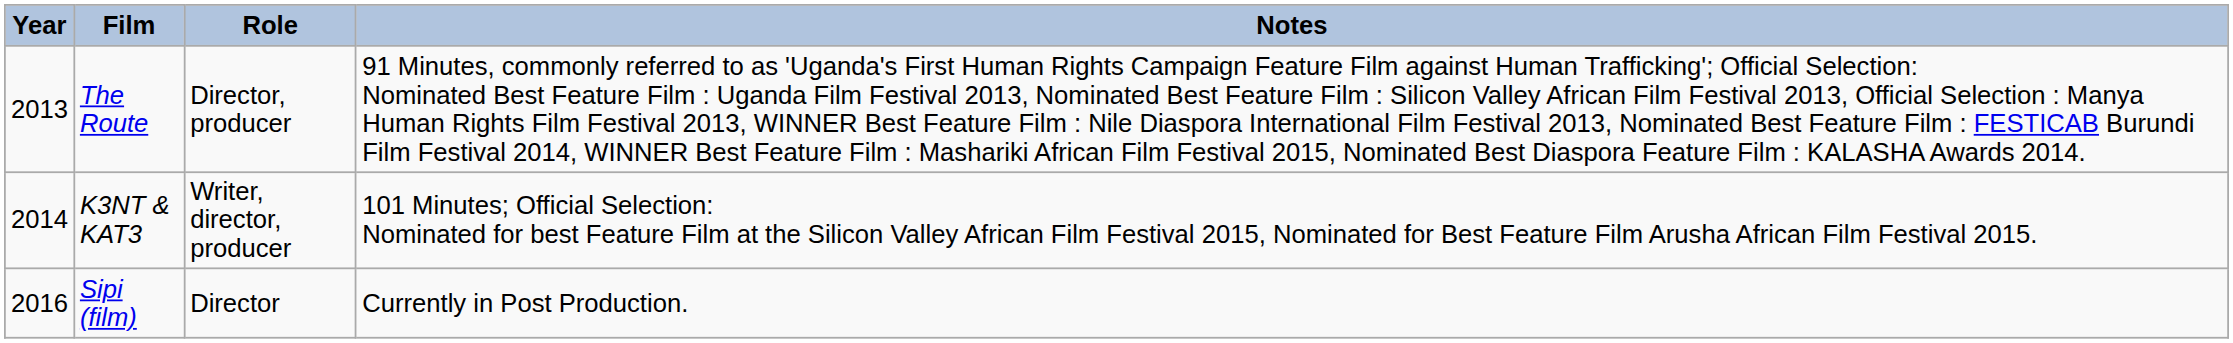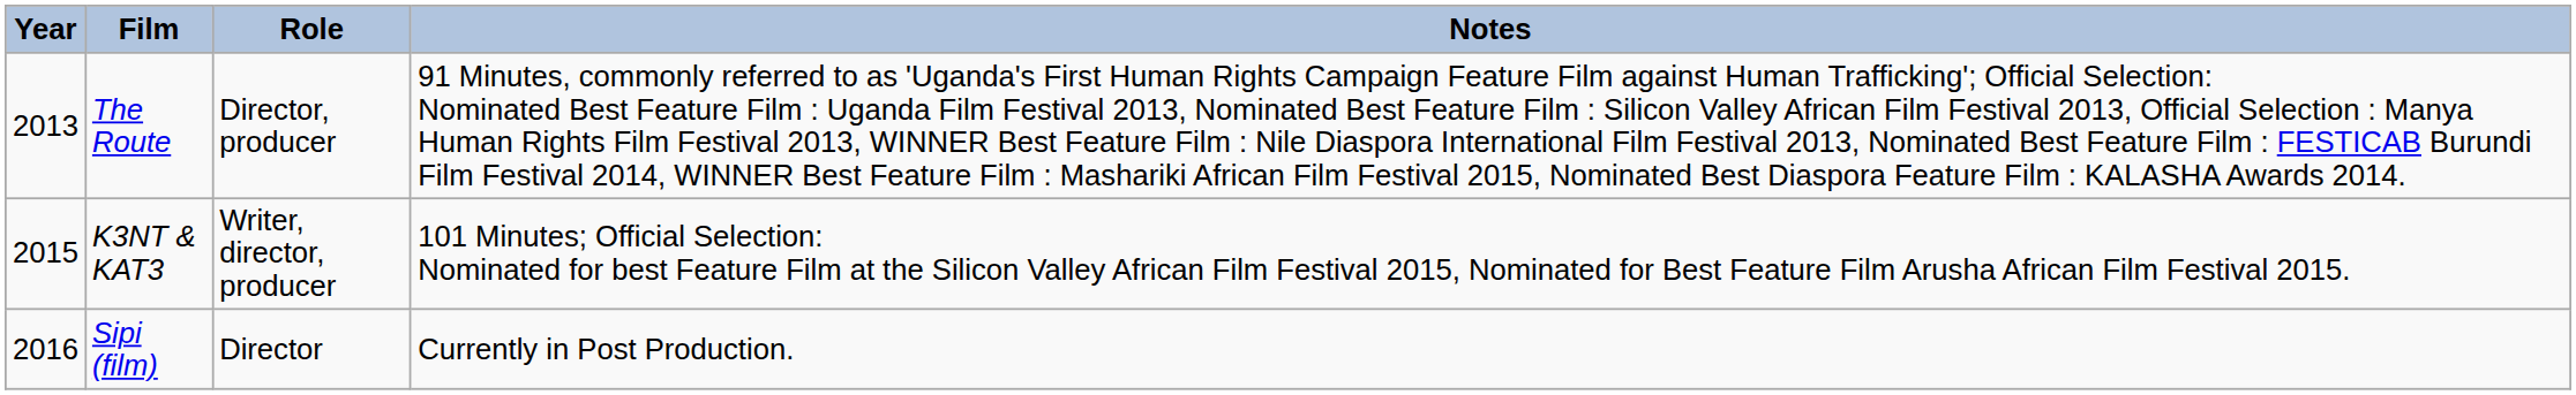K3NT & KAT3 | Year: 2014 -> 2015
